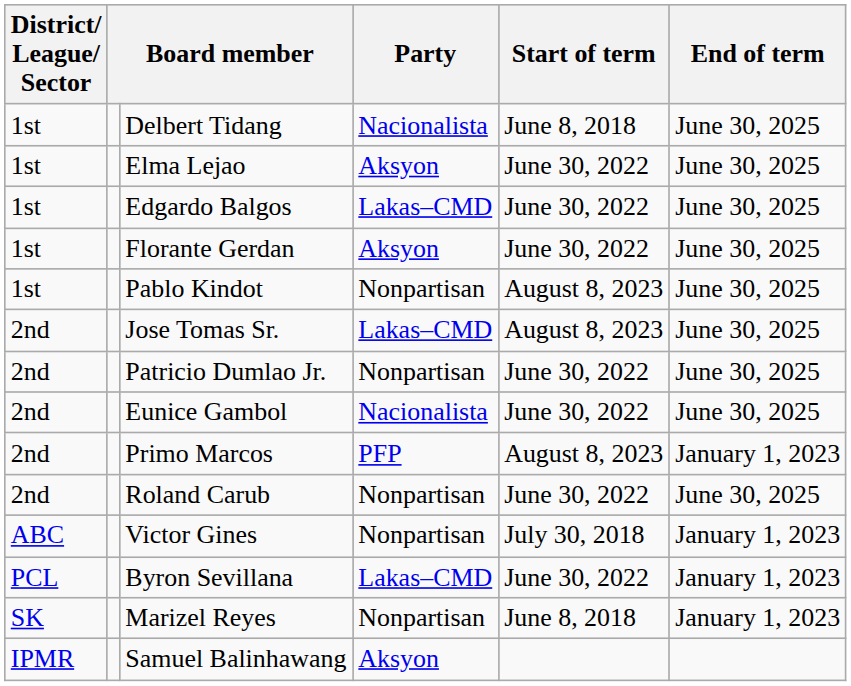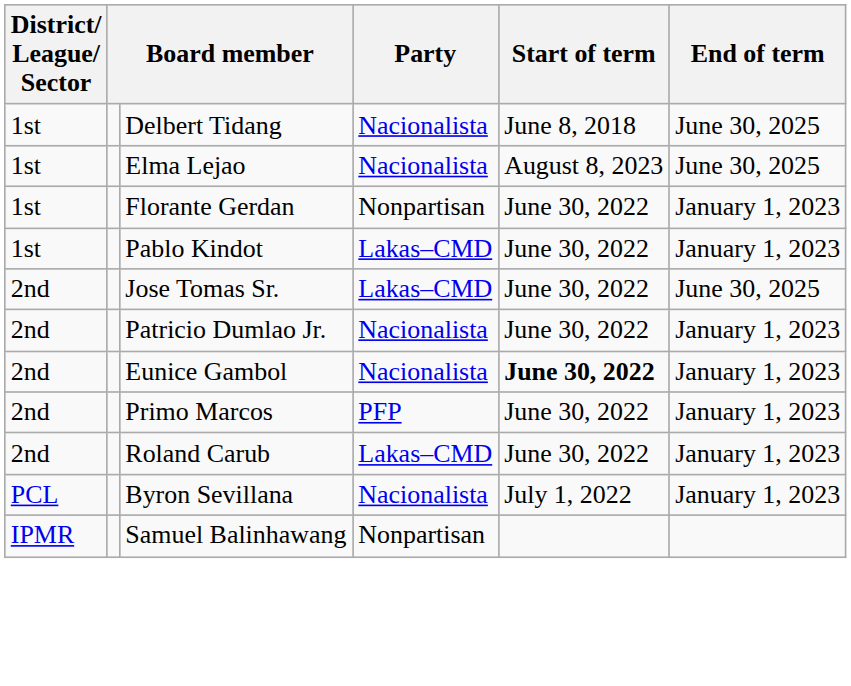Elma Lejao | Party: Aksyon -> Nacionalista
Elma Lejao | Start of term: June 30, 2022 -> August 8, 2023
- row: 1st | Edgardo Balgos | Lakas–CMD | June 30, 2022 | June 30, 2025
Florante Gerdan | Party: Aksyon -> Nonpartisan
Florante Gerdan | End of term: June 30, 2025 -> January 1, 2023
Pablo Kindot | Party: Nonpartisan -> Lakas–CMD
Pablo Kindot | Start of term: August 8, 2023 -> June 30, 2022
Pablo Kindot | End of term: June 30, 2025 -> January 1, 2023
Jose Tomas Sr. | Start of term: August 8, 2023 -> June 30, 2022
Patricio Dumlao Jr. | Party: Nonpartisan -> Nacionalista
Patricio Dumlao Jr. | End of term: June 30, 2025 -> January 1, 2023
Eunice Gambol | Start of term: normal -> bold
Eunice Gambol | End of term: June 30, 2025 -> January 1, 2023
Primo Marcos | Start of term: August 8, 2023 -> June 30, 2022
Roland Carub | Party: Nonpartisan -> Lakas–CMD
Roland Carub | End of term: June 30, 2025 -> January 1, 2023
- row: ABC | Victor Gines | Nonpartisan | July 30, 2018 | January 1, 2023
Byron Sevillana | Party: Lakas–CMD -> Nacionalista
Byron Sevillana | Start of term: June 30, 2022 -> July 1, 2022
- row: SK | Marizel Reyes | Nonpartisan | June 8, 2018 | January 1, 2023
Samuel Balinhawang | Party: Aksyon -> Nonpartisan
